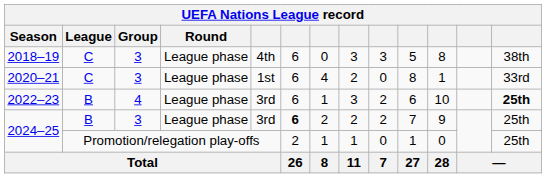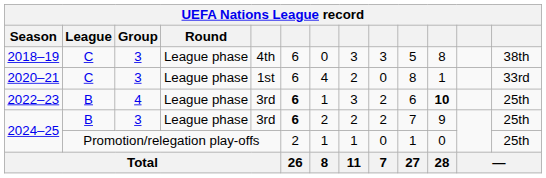2022–23 | column 6: normal -> bold
2022–23 | column 11: normal -> bold
2022–23 | column 13: bold -> normal
